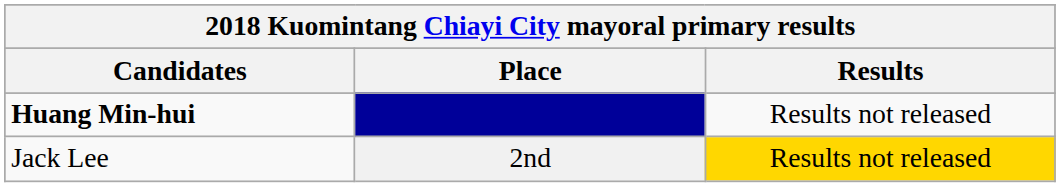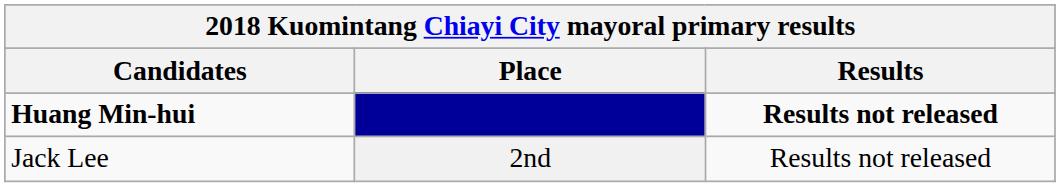Huang Min-hui | Results: normal -> bold
Jack Lee | Results: gold background -> no background
